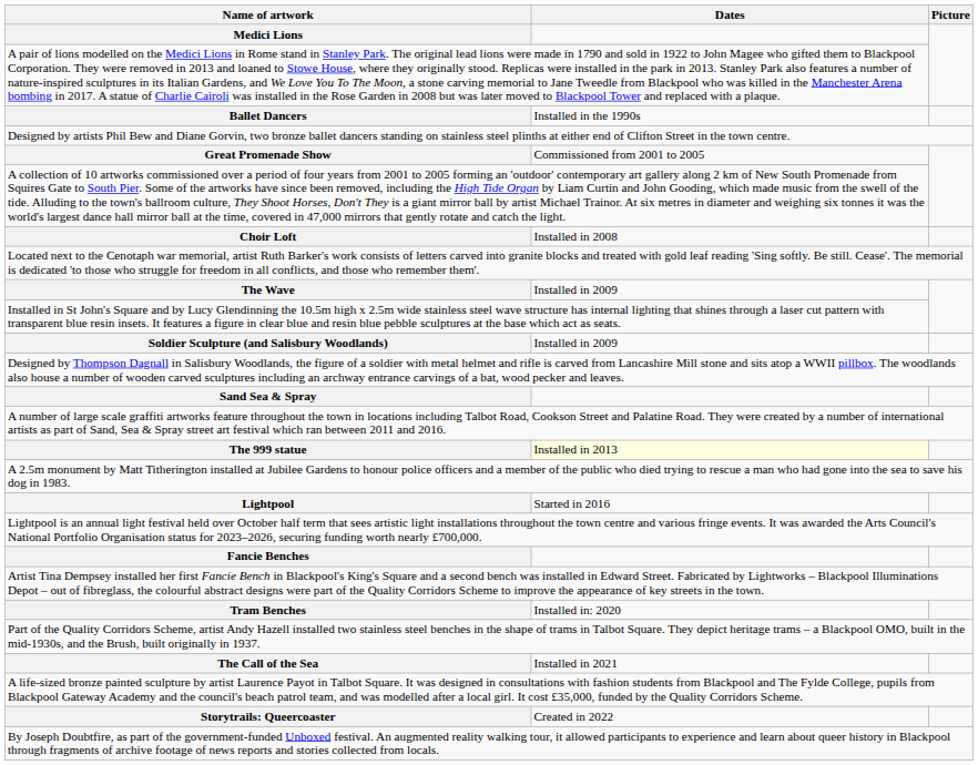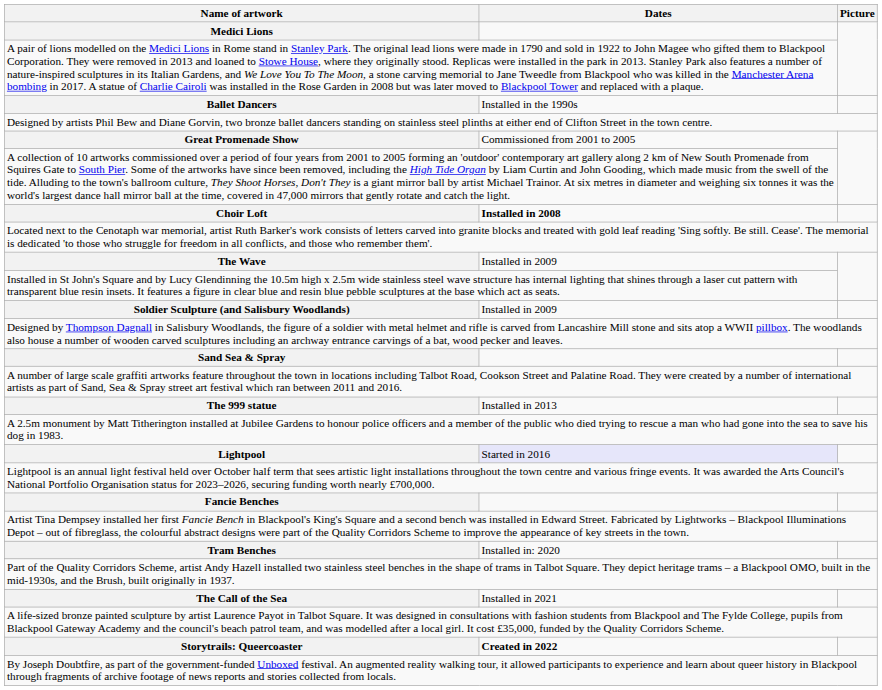Choir Loft | Dates: normal -> bold
The 999 statue | Dates: lightyellow background -> no background
Lightpool | Dates: no background -> lavender background
Storytrails: Queercoaster | Dates: normal -> bold
